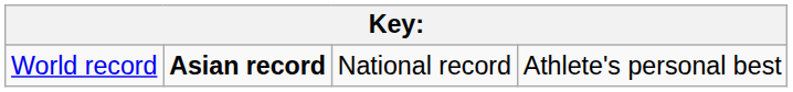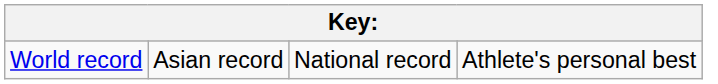World record | column 2: bold -> normal
